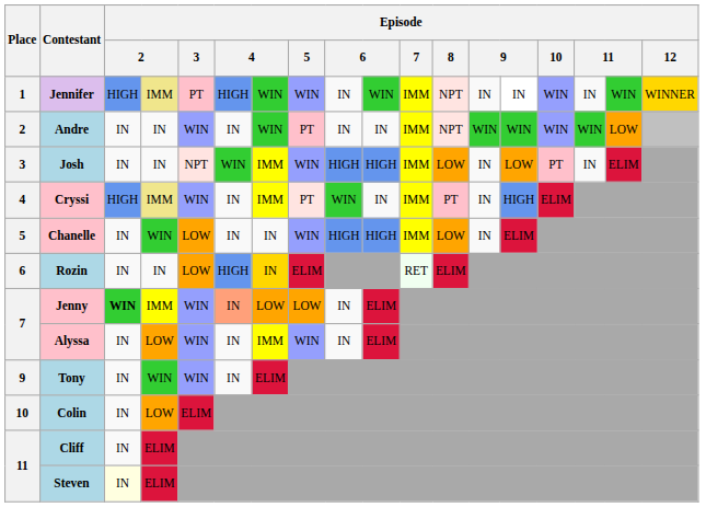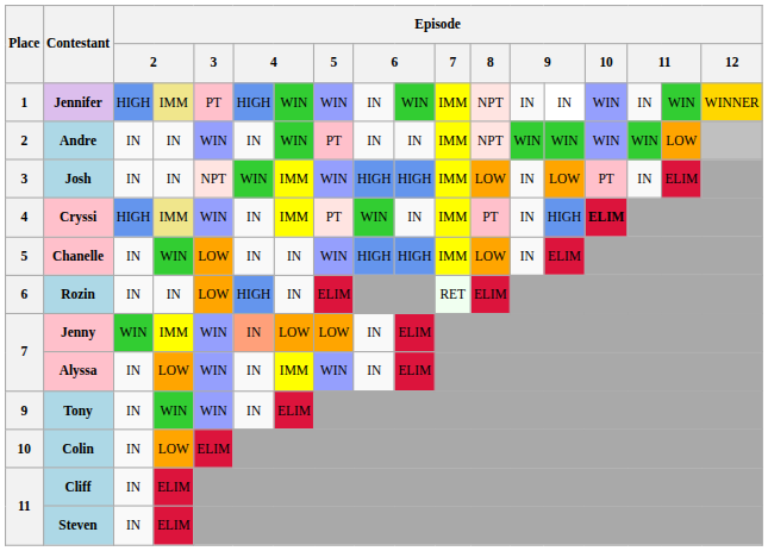Cryssi | Episode / 10: normal -> bold
Rozin | column 7: gold background -> no background
Jenny | column 3: bold -> normal
Steven | column 3: lightyellow background -> no background
